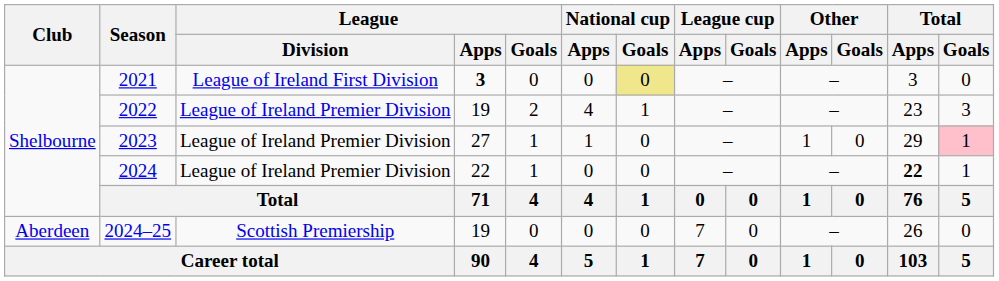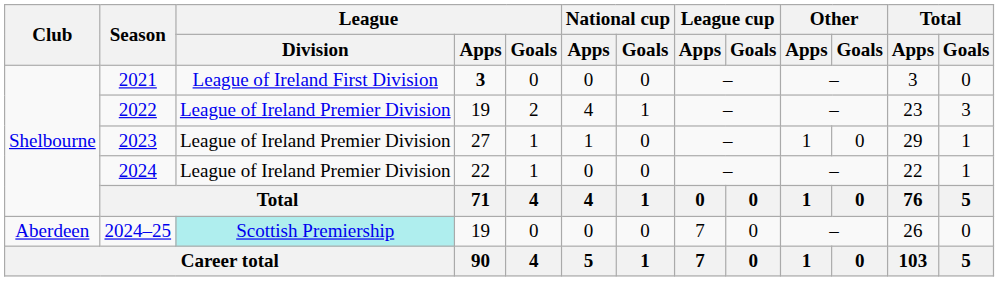2021 | National cup / Goals: khaki background -> no background
2023 | Total / Goals: pink background -> no background
2024 | Total / Apps: bold -> normal
2024–25 | League / Division: no background -> paleturquoise background
